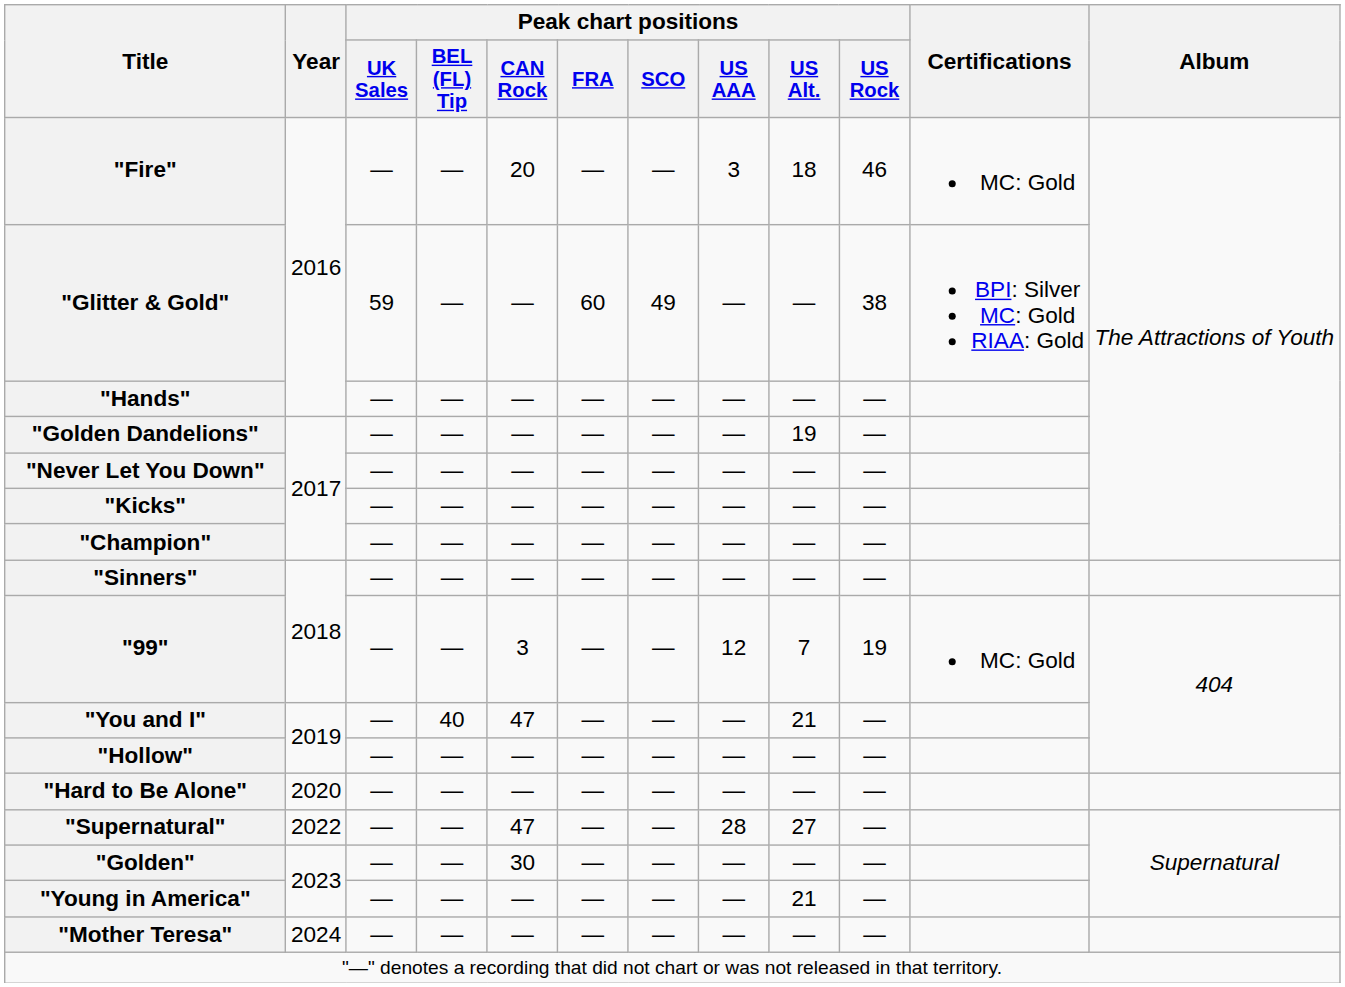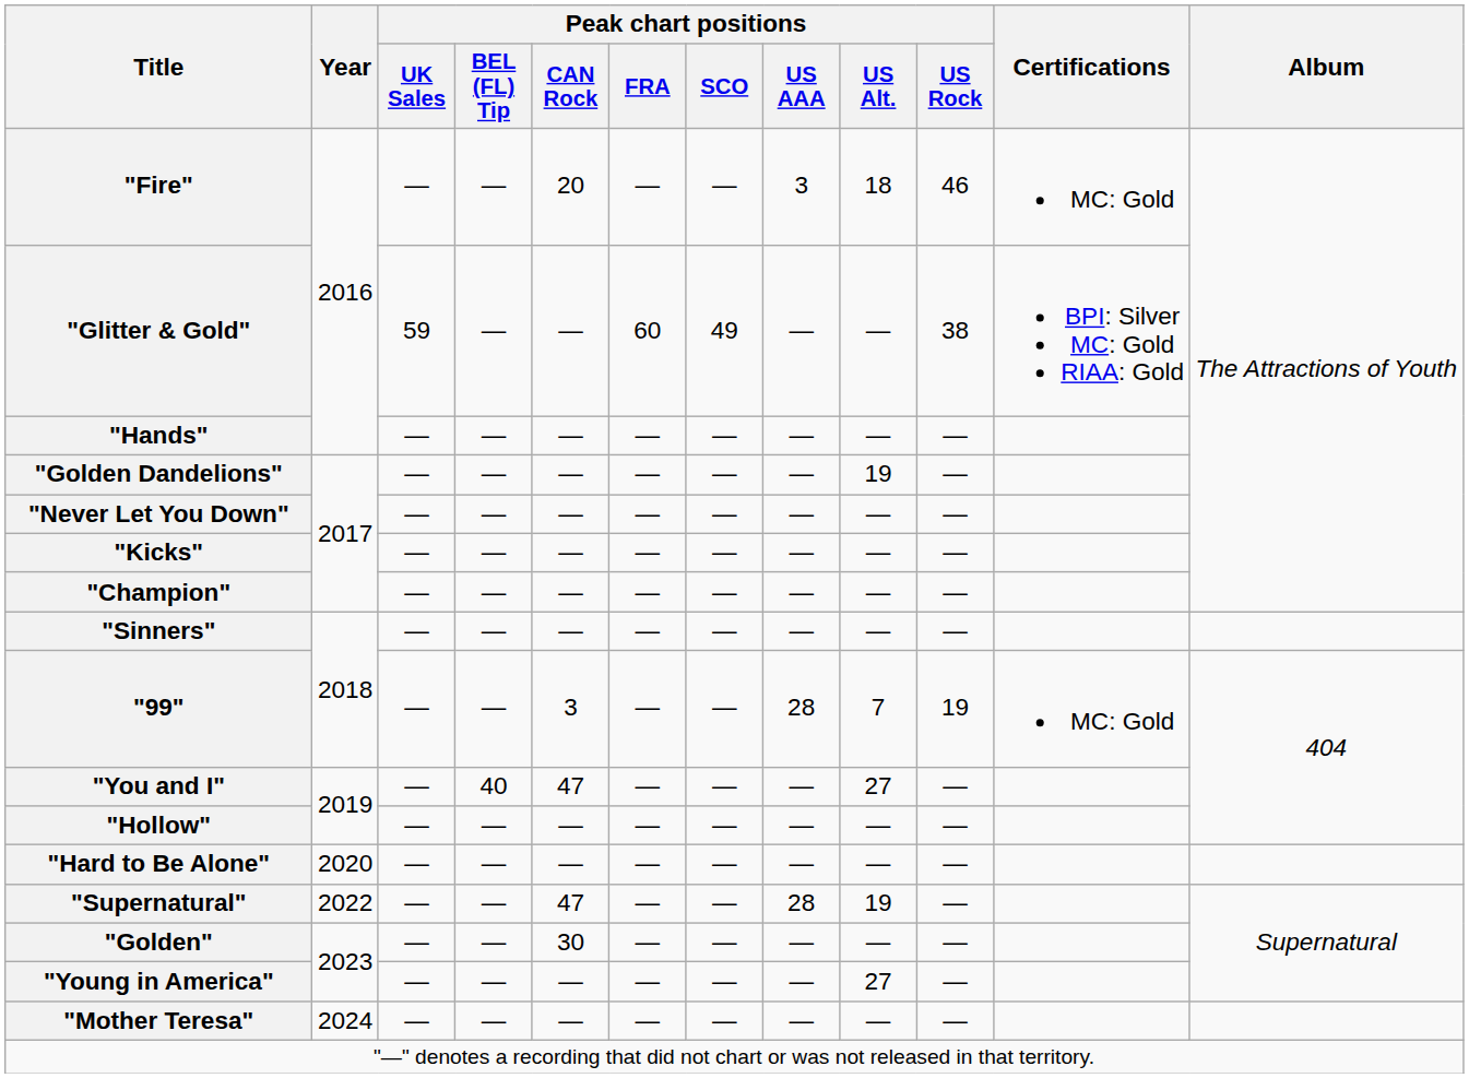"99" | Peak chart positions / US AAA: 12 -> 28
"You and I" | Peak chart positions / US Alt.: 21 -> 27
"Supernatural" | Peak chart positions / US Alt.: 27 -> 19
"Young in America" | Peak chart positions / US Alt.: 21 -> 27
